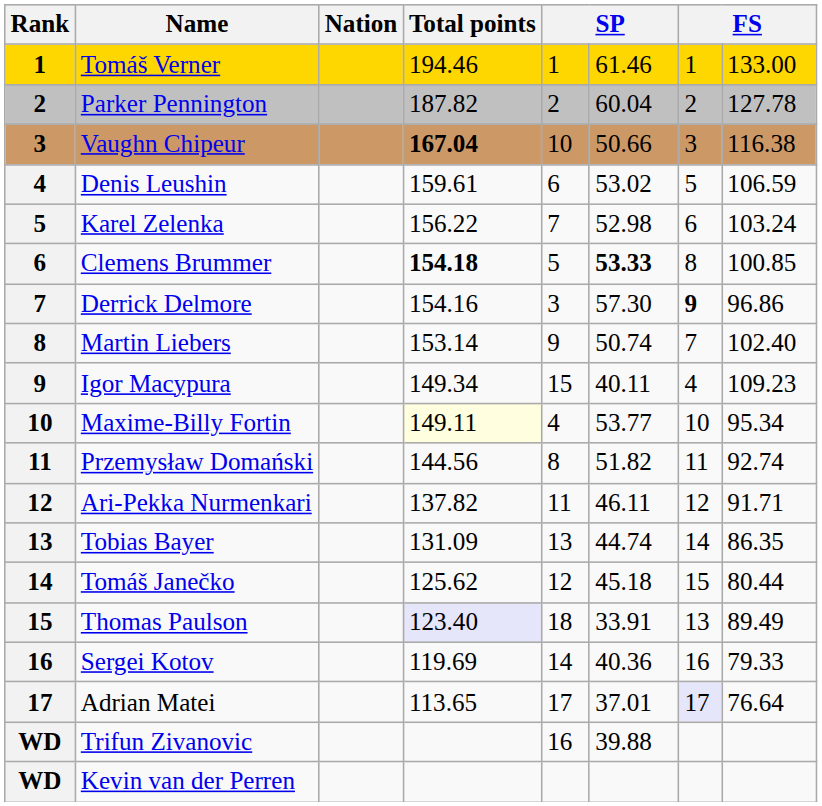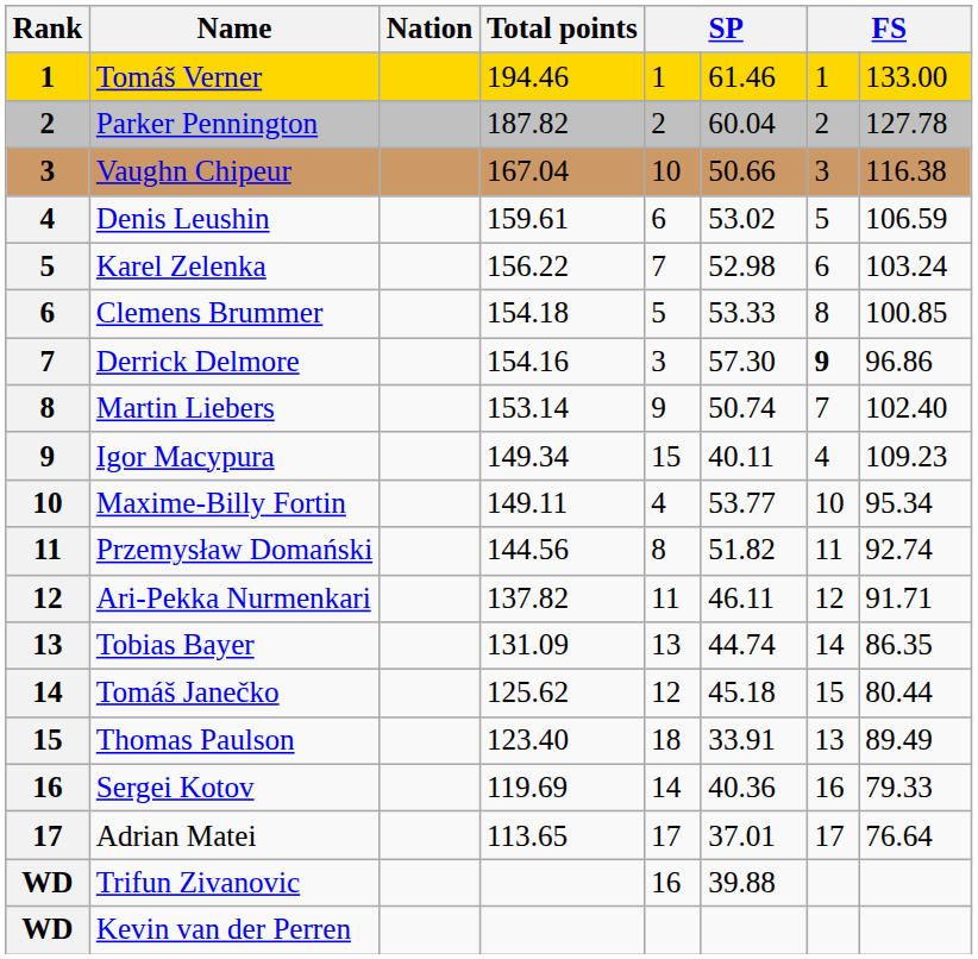Vaughn Chipeur | Total points: bold -> normal
Clemens Brummer | Total points: bold -> normal
Clemens Brummer | column 6: bold -> normal
Maxime-Billy Fortin | Total points: lightyellow background -> no background
Thomas Paulson | Total points: lavender background -> no background
Adrian Matei | column 7: lavender background -> no background
